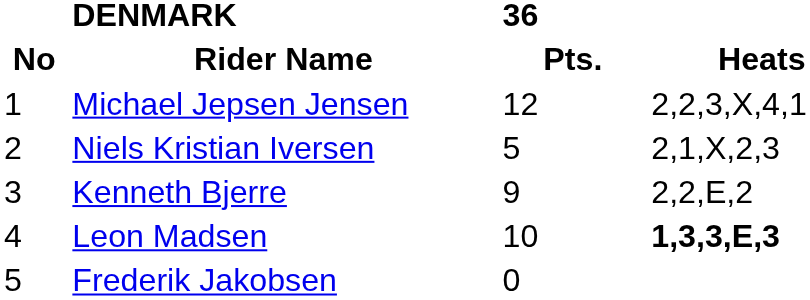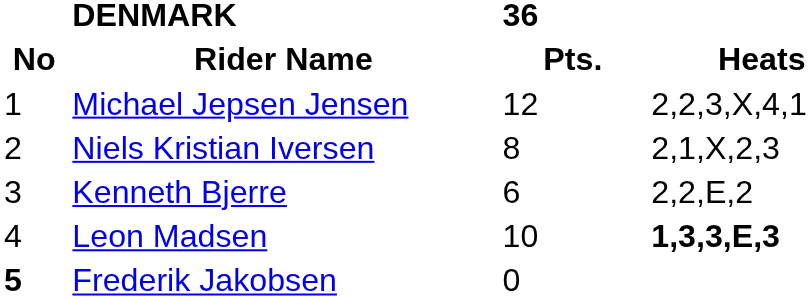Niels Kristian Iversen | 36 / Pts.: 5 -> 8
Kenneth Bjerre | 36 / Pts.: 9 -> 6
Frederik Jakobsen | No: normal -> bold
